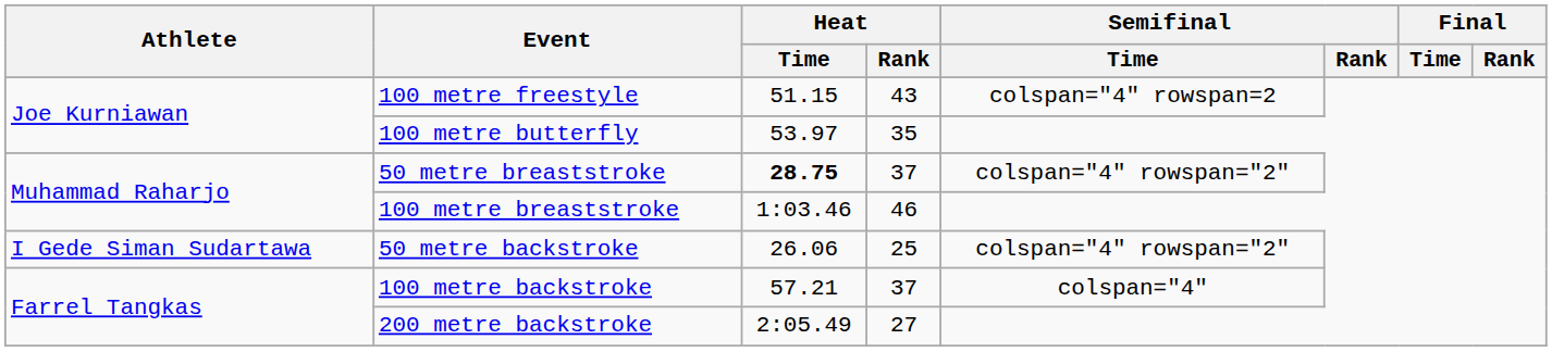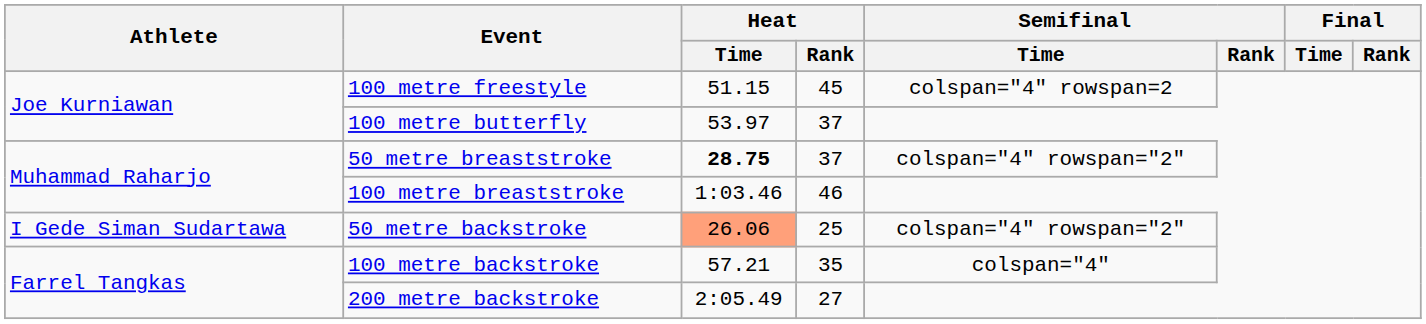100 metre freestyle | Heat / Rank: 43 -> 45
100 metre butterfly | Heat / Rank: 35 -> 37
50 metre backstroke | Heat / Time: no background -> lightsalmon background
100 metre backstroke | Heat / Rank: 37 -> 35
